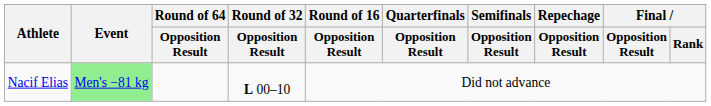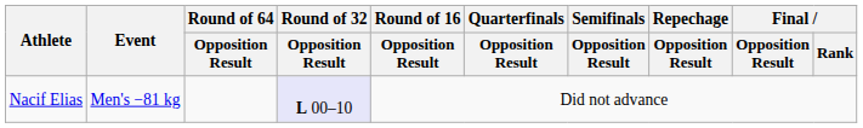Nacif Elias | Event: lightgreen background -> no background
Nacif Elias | Round of 32 / Opposition Result: no background -> lavender background
